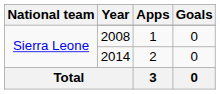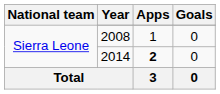2014 | Apps: normal -> bold
